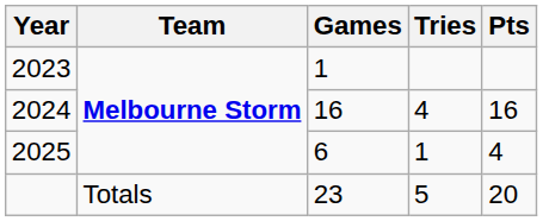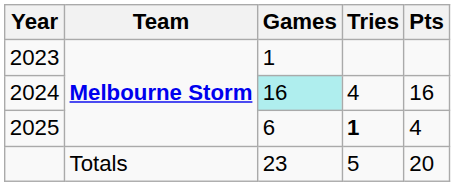2024 | Games: no background -> paleturquoise background
2025 | Tries: normal -> bold
